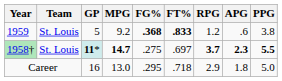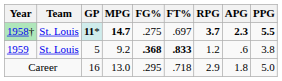rows swapped: 1958† <-> 1959
